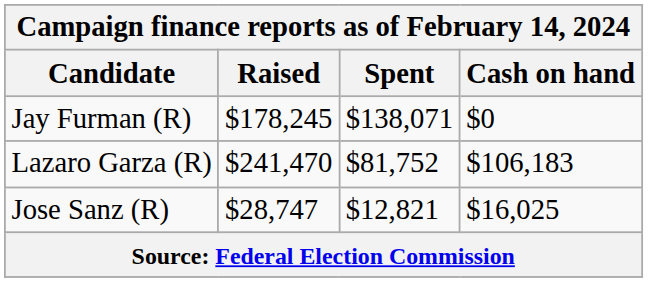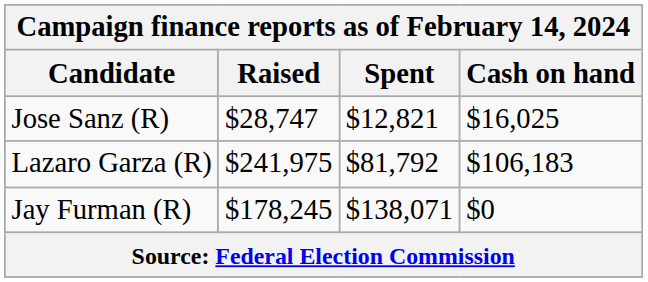rows swapped: Jay Furman (R) <-> Jose Sanz (R)
Lazaro Garza (R) | Raised: $241,470 -> $241,975
Lazaro Garza (R) | Spent: $81,752 -> $81,792
